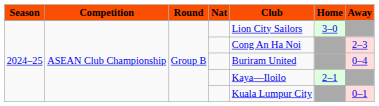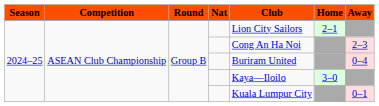row 2 | Home: 3–0 -> 2–1
row 5 | Home: 2–1 -> 3–0
